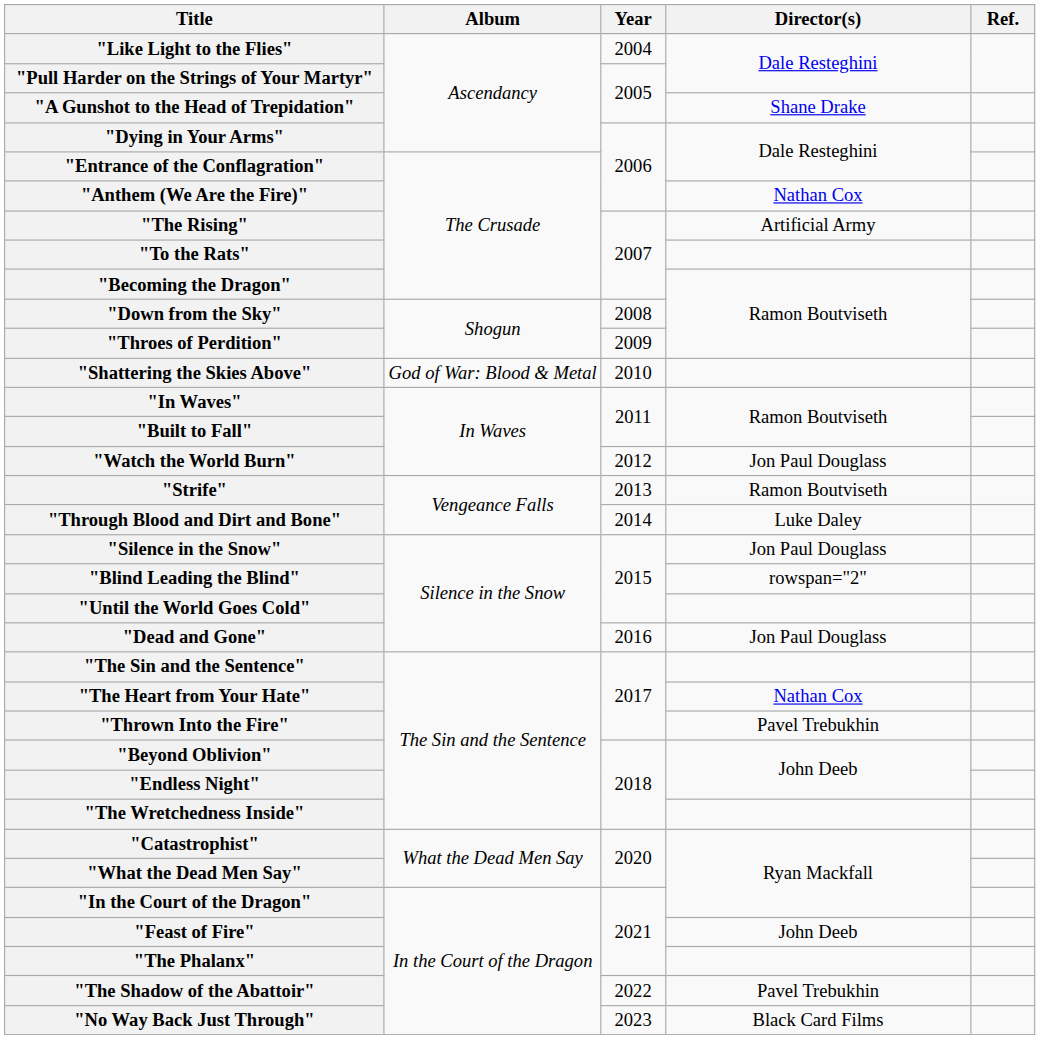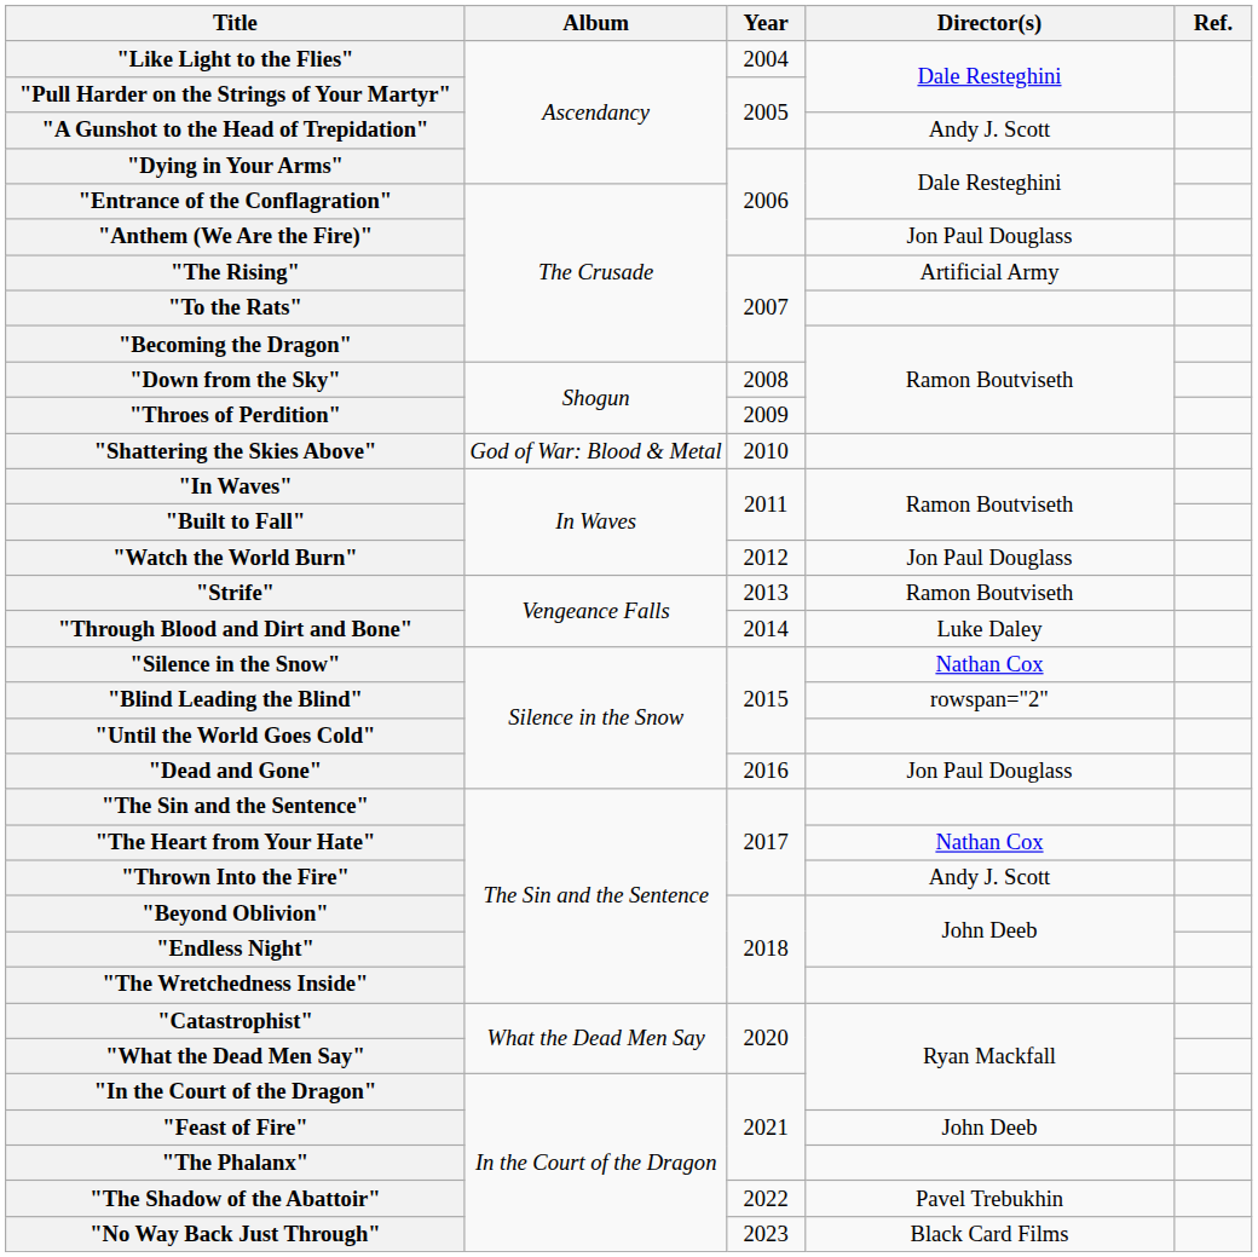"A Gunshot to the Head of Trepidation" | Director(s): Shane Drake -> Andy J. Scott
"Anthem (We Are the Fire)" | Director(s): Nathan Cox -> Jon Paul Douglass
"Silence in the Snow" | Director(s): Jon Paul Douglass -> Nathan Cox
"Thrown Into the Fire" | Director(s): Pavel Trebukhin -> Andy J. Scott
